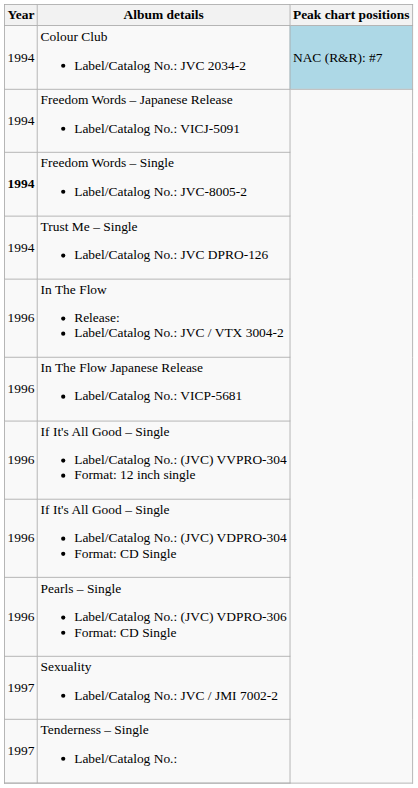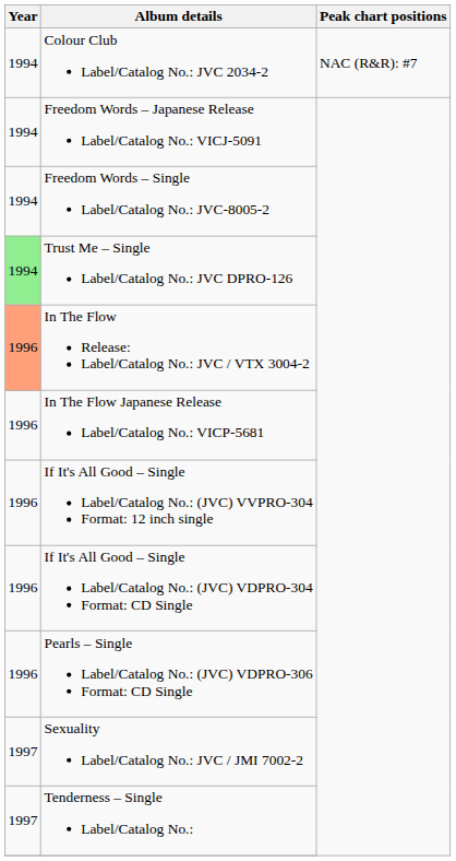Colour Club Label/Catalog No.: JVC 2034-2 | Peak chart positions: lightblue background -> no background
Freedom Words – Single Label/Catalog No.: JVC-8005-2 | Year: bold -> normal
Trust Me – Single Label/Catalog No.: JVC DPRO-126 | Year: no background -> lightgreen background
In The Flow Release: Label/Catalog No.: JVC / VTX 3004-2 | Year: no background -> lightsalmon background
